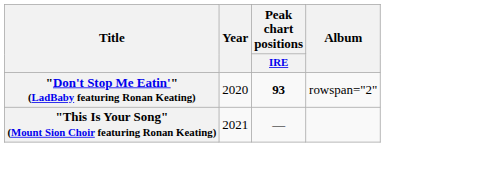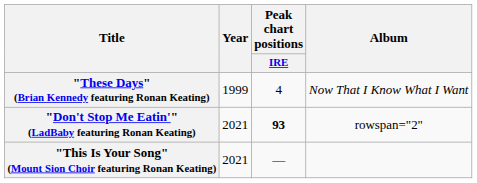+ row: "These Days" (Brian Kennedy featuring Ronan Keating) | 1999 | 4 | Now That I Know What I Want
"Don't Stop Me Eatin'" (LadBaby featuring Ronan Keating) | Year: 2020 -> 2021
